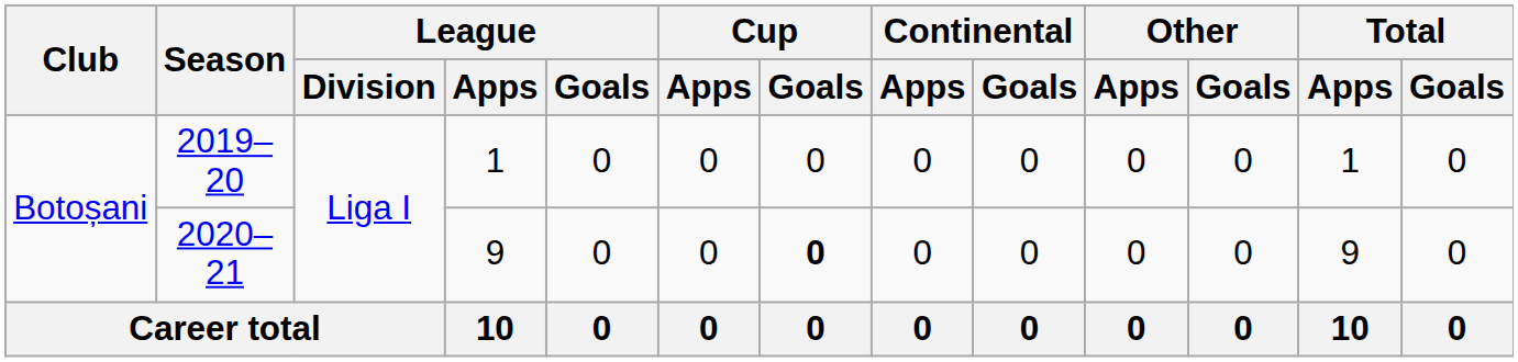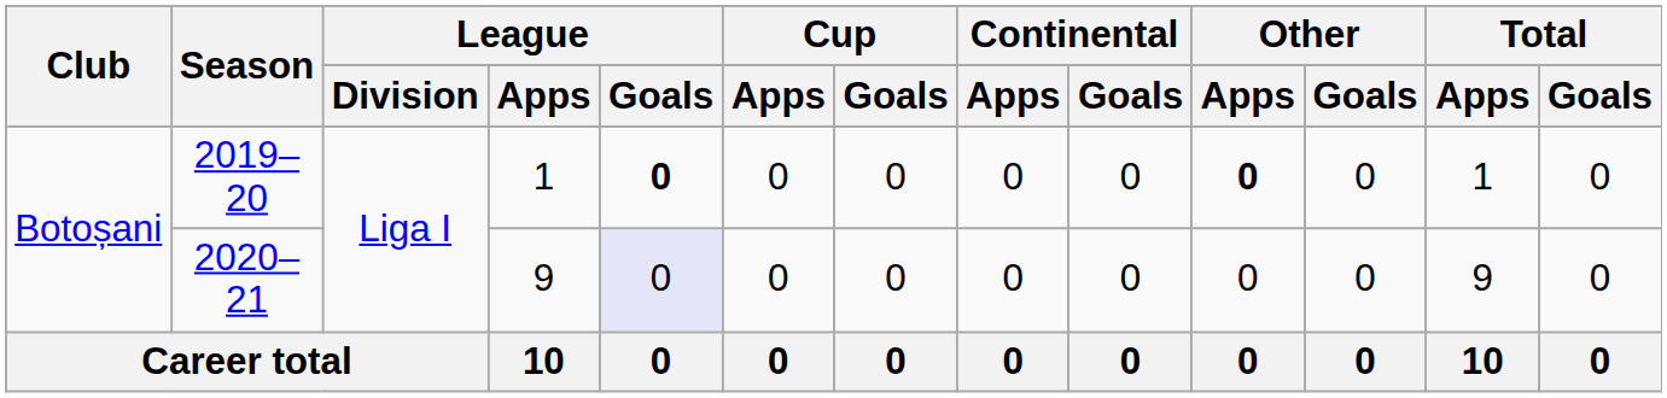2019–20 | League / Goals: normal -> bold
2019–20 | Other / Apps: normal -> bold
2020–21 | League / Goals: no background -> lavender background
2020–21 | Cup / Goals: bold -> normal
